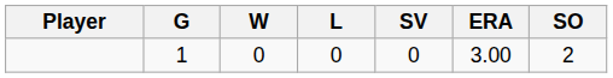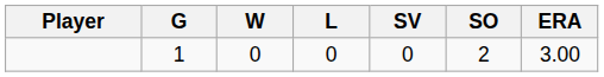columns swapped: ERA <-> SO
